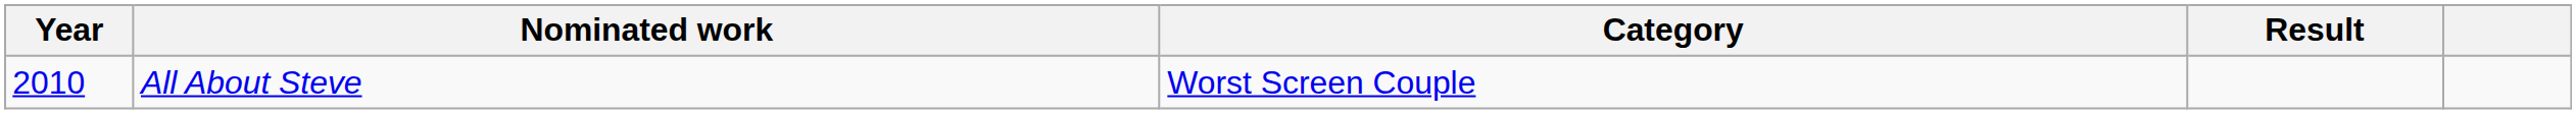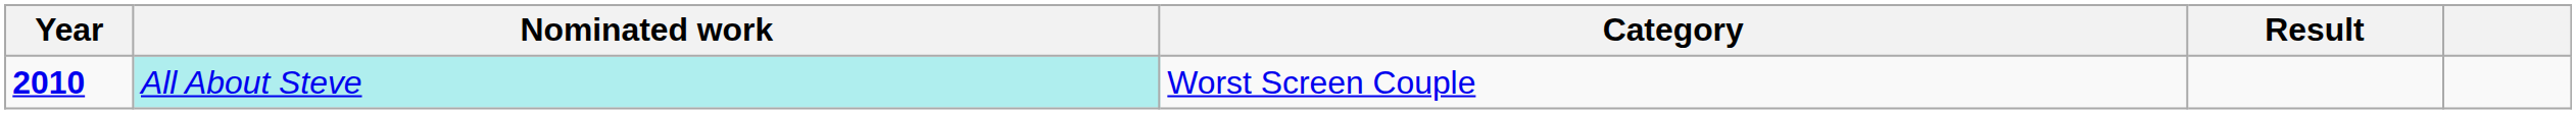row 2 | Year: normal -> bold
row 2 | Nominated work: no background -> paleturquoise background
